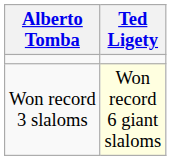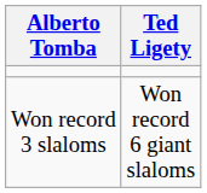Won record 3 slaloms | Ted Ligety: lightyellow background -> no background
